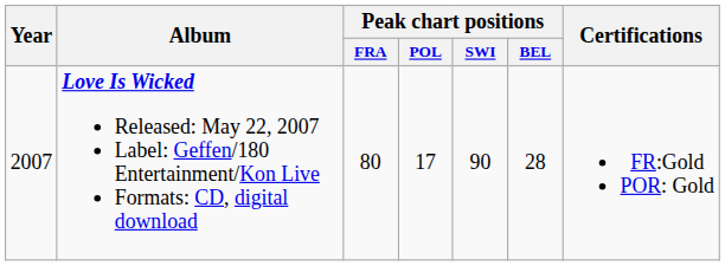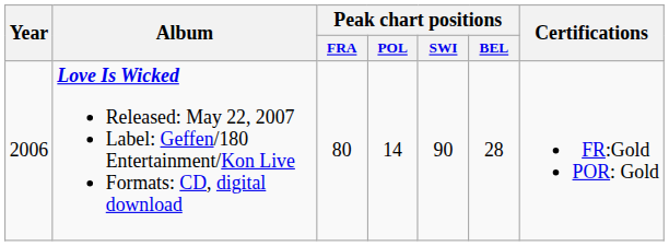row 3 | Year: 2007 -> 2006
row 3 | Peak chart positions / POL: 17 -> 14
